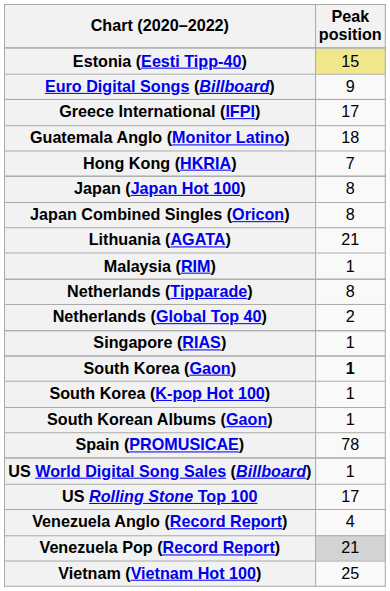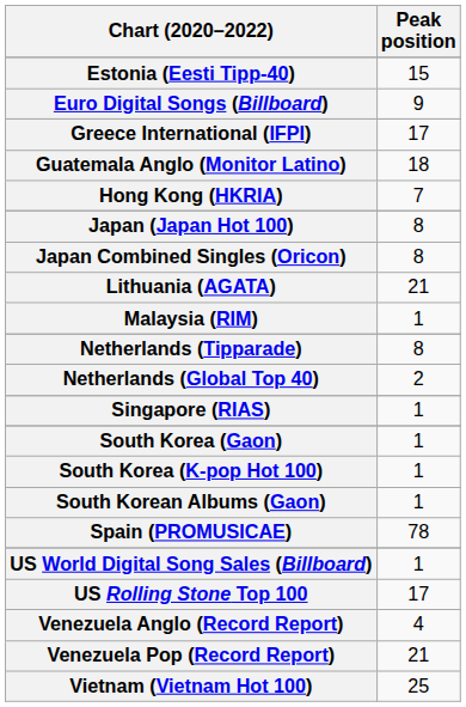Estonia (Eesti Tipp-40) | Peak position: khaki background -> no background
South Korea (Gaon) | Peak position: bold -> normal
Venezuela Pop (Record Report) | Peak position: lightgrey background -> no background
